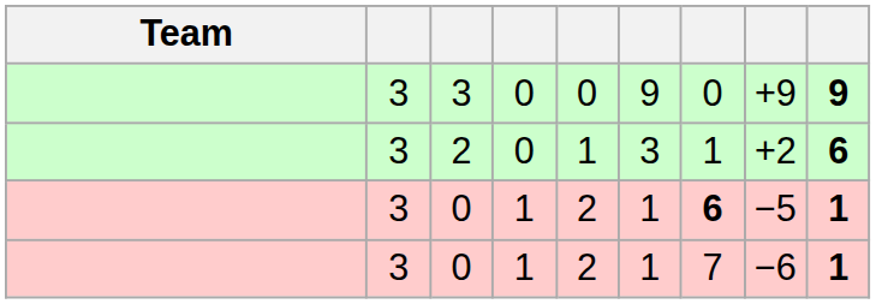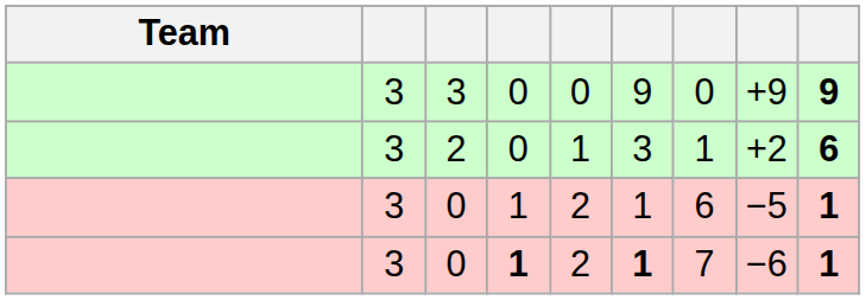row 4 | column 7: bold -> normal
row 5 | column 4: normal -> bold
row 5 | column 6: normal -> bold
